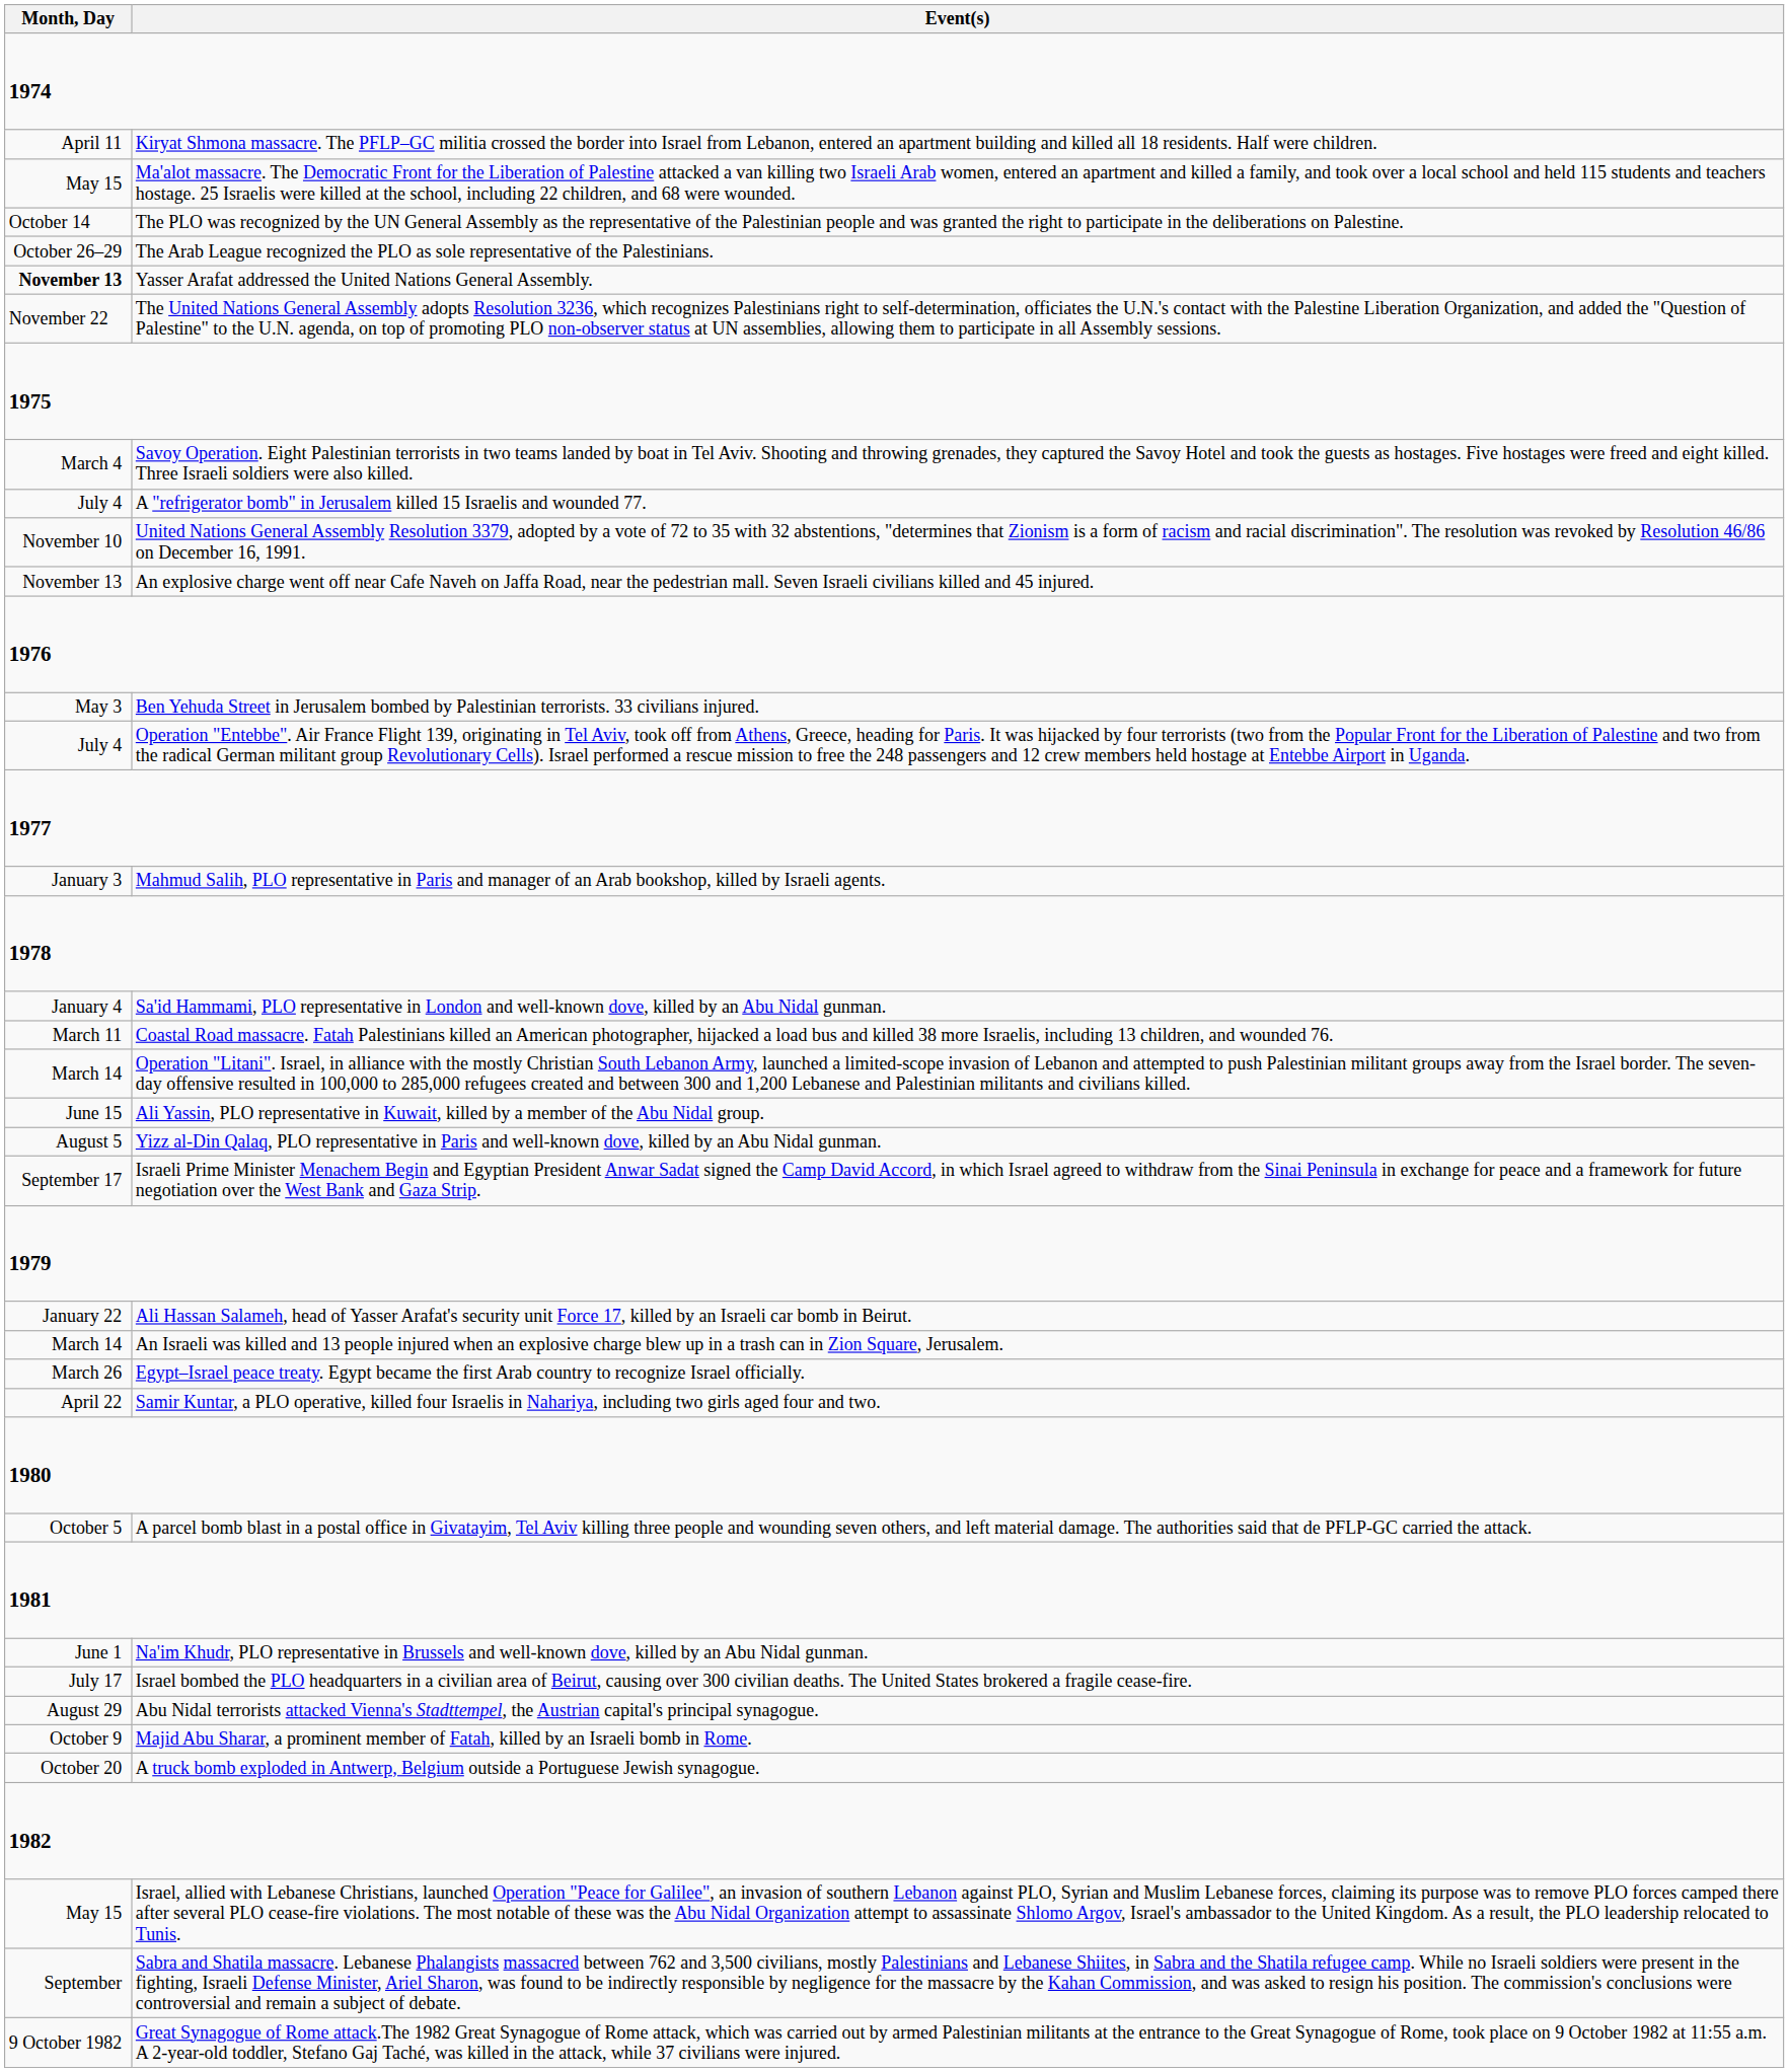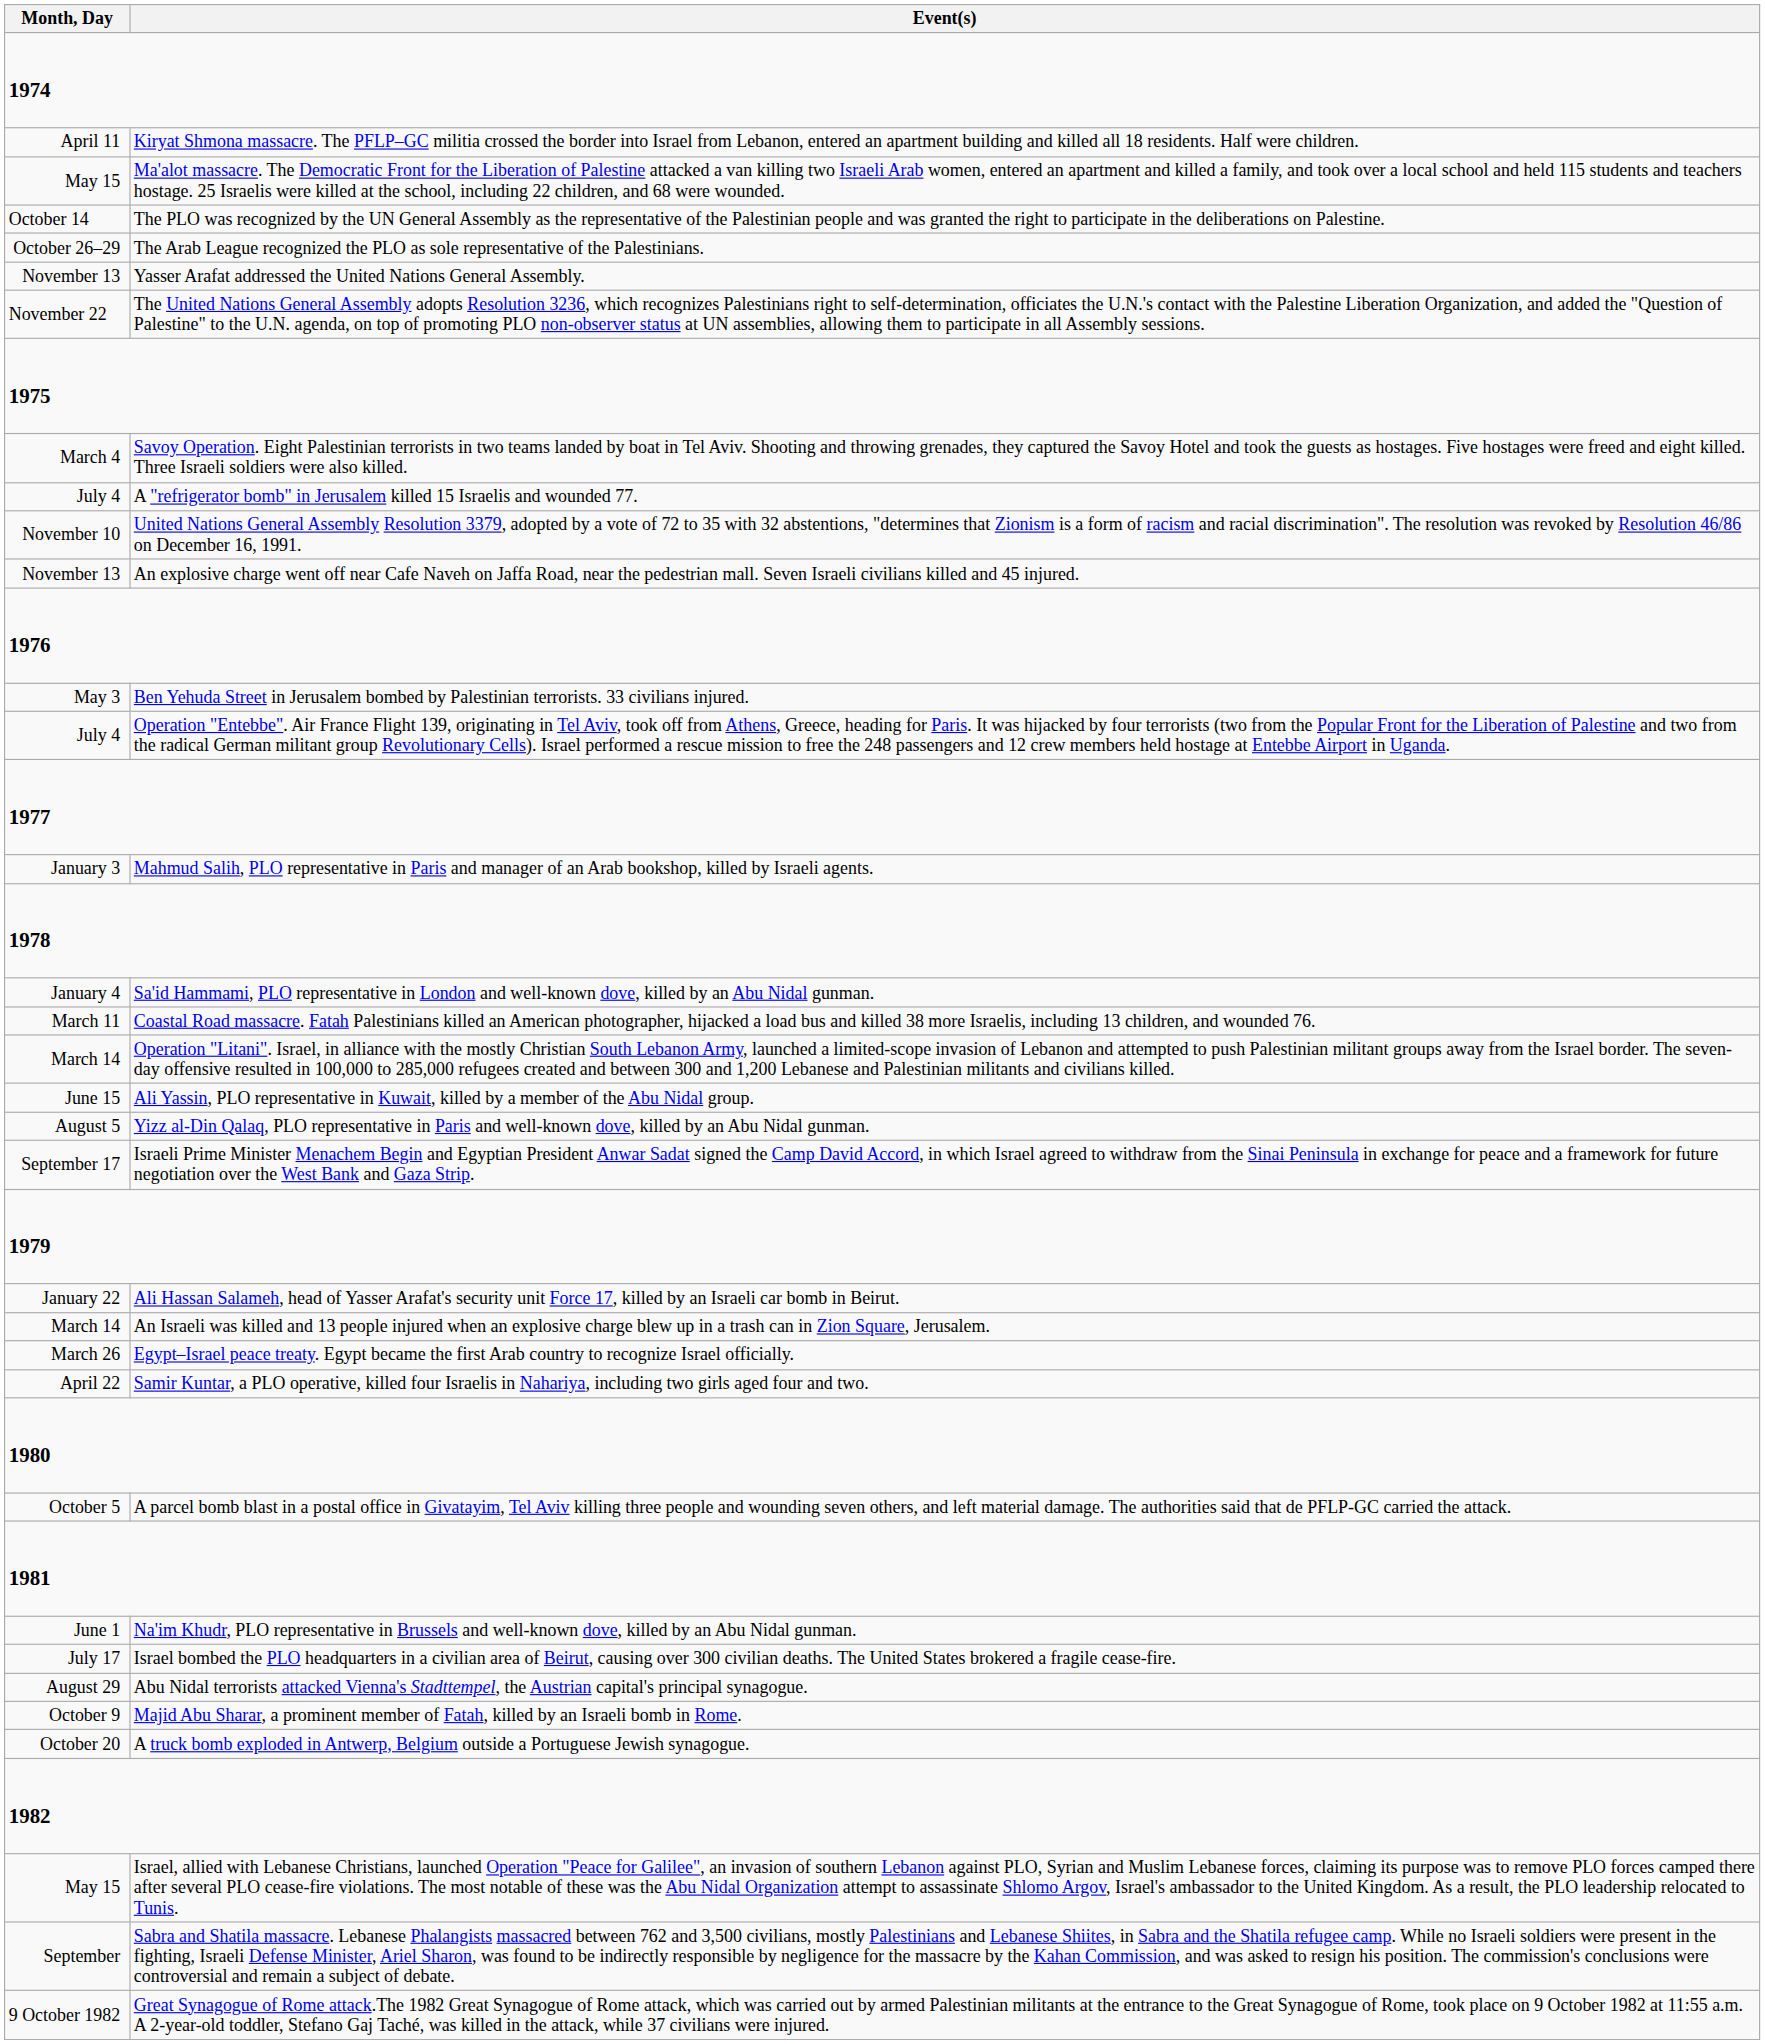Yasser Arafat addressed the United Nations General Assembly. | Month, Day: bold -> normal
